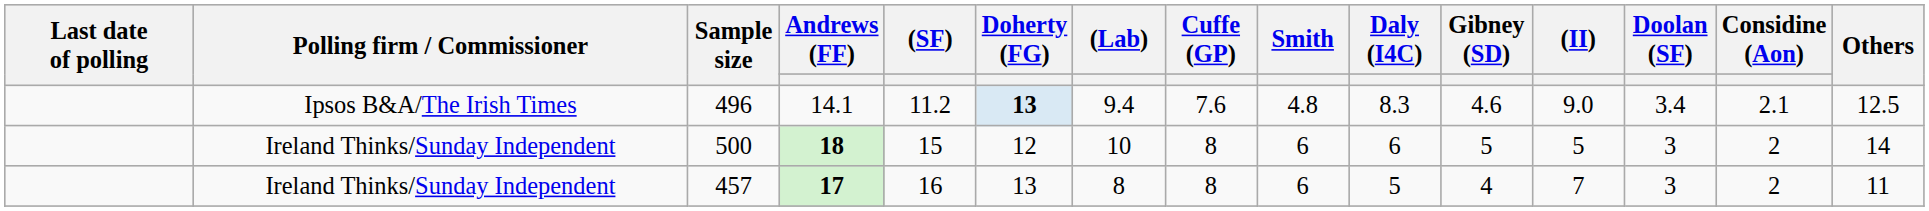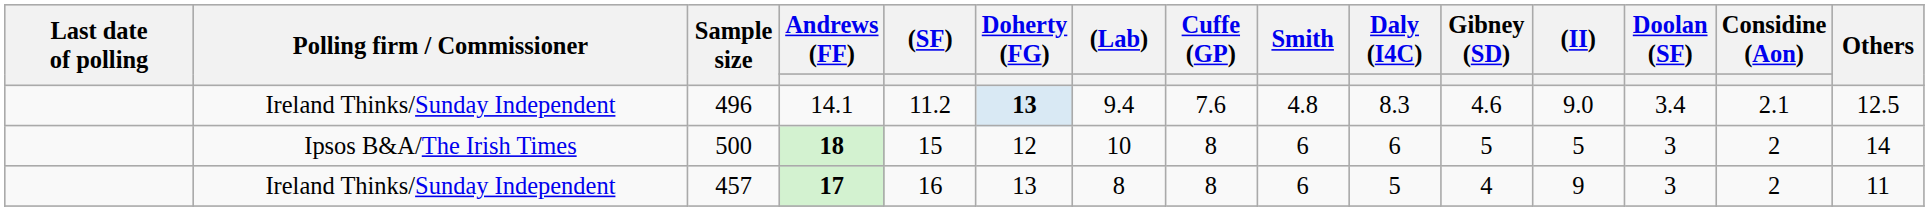496 | Polling firm / Commissioner: Ipsos B&A/The Irish Times -> Ireland Thinks/Sunday Independent
500 | Polling firm / Commissioner: Ireland Thinks/Sunday Independent -> Ipsos B&A/The Irish Times
457 | (II): 7 -> 9
